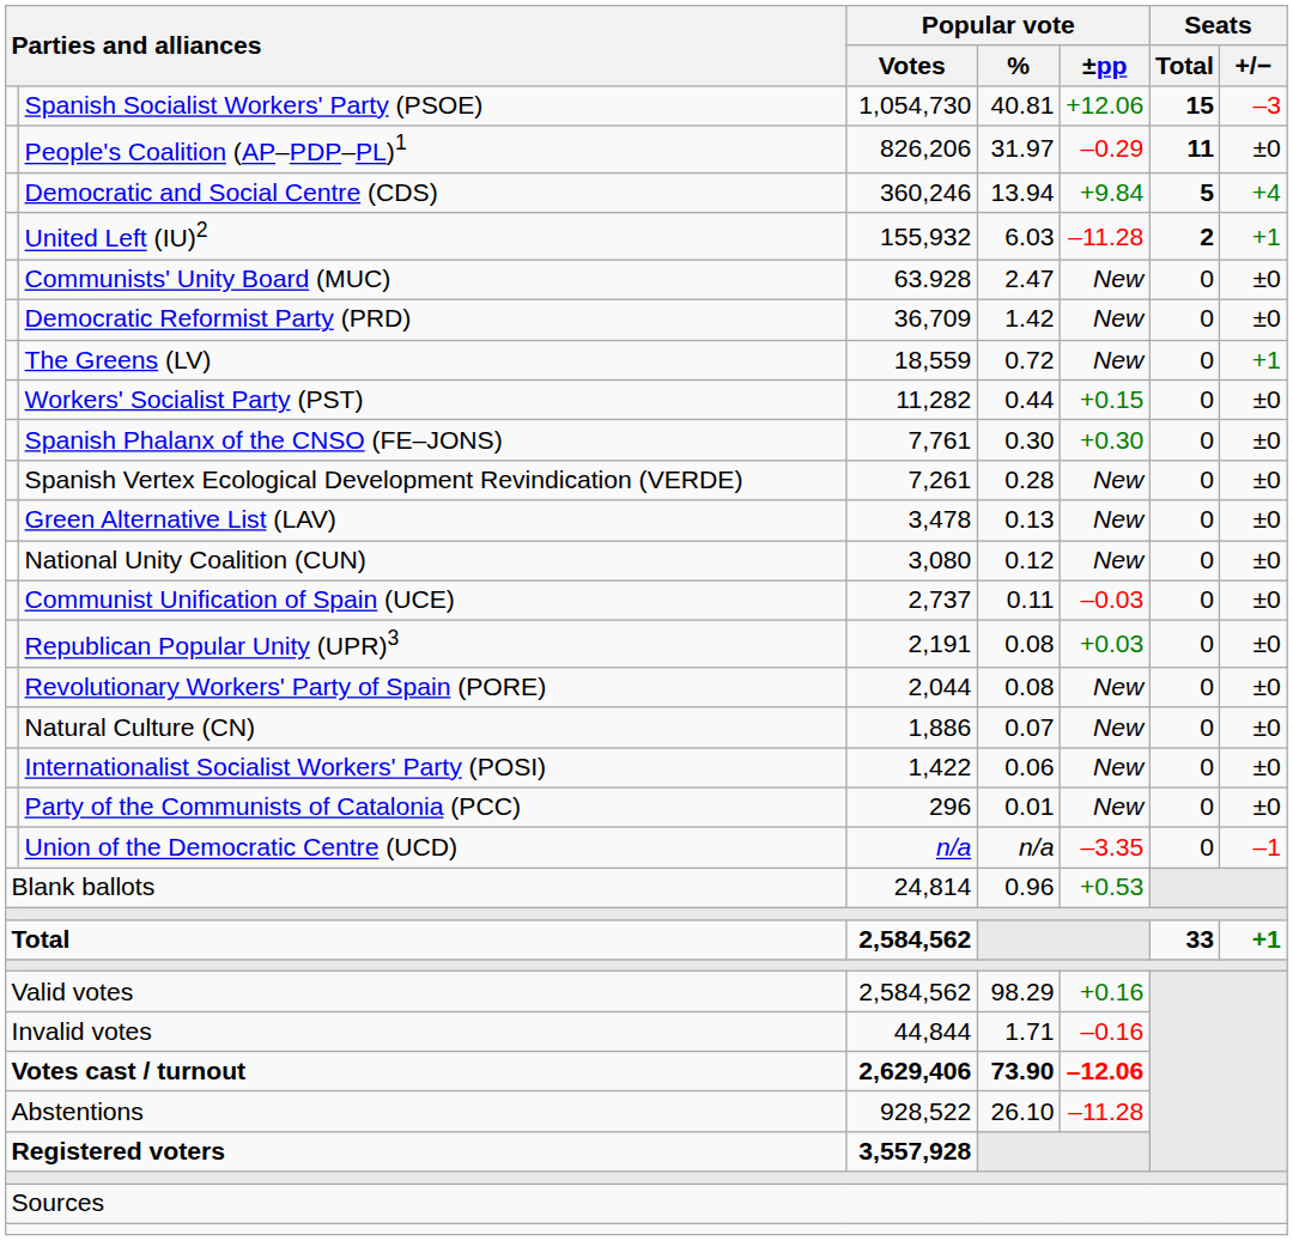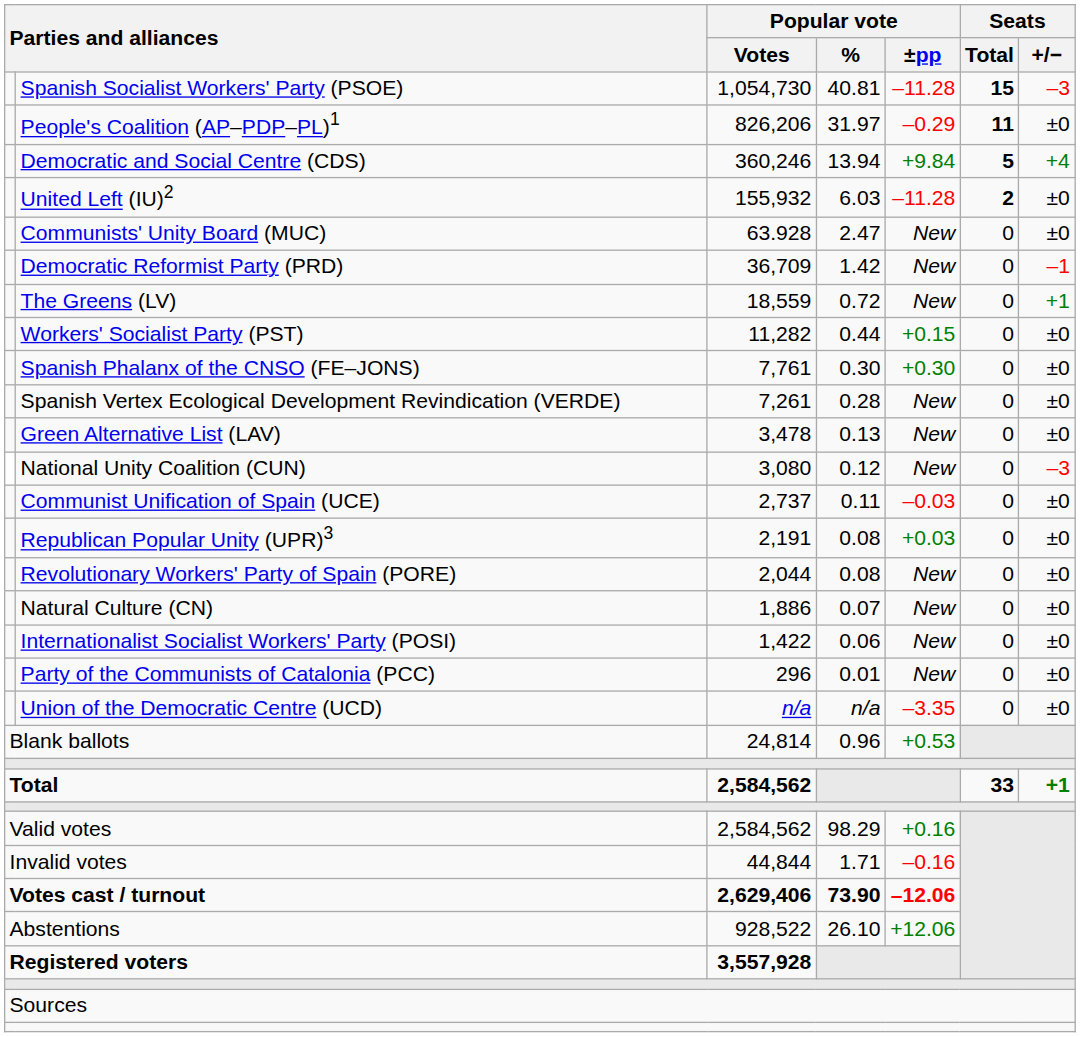Spanish Socialist Workers' Party (PSOE) | Popular vote / ±pp: +12.06 -> –11.28
United Left (IU)2 | Seats / +/−: +1 -> ±0
Democratic Reformist Party (PRD) | Seats / +/−: ±0 -> –1
National Unity Coalition (CUN) | Seats / +/−: ±0 -> –3
Union of the Democratic Centre (UCD) | Seats / +/−: –1 -> ±0
Abstentions | Popular vote / ±pp: –11.28 -> +12.06
